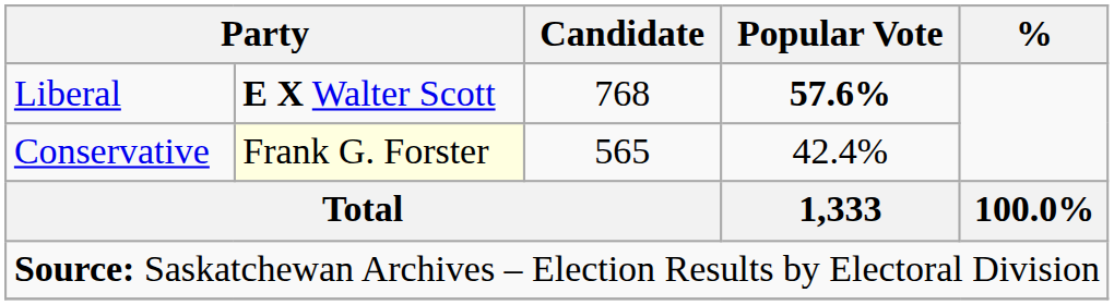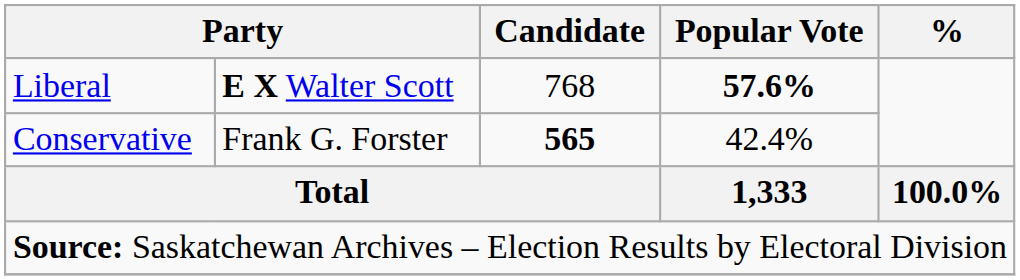Conservative | column 2: lightyellow background -> no background
Conservative | Candidate: normal -> bold
